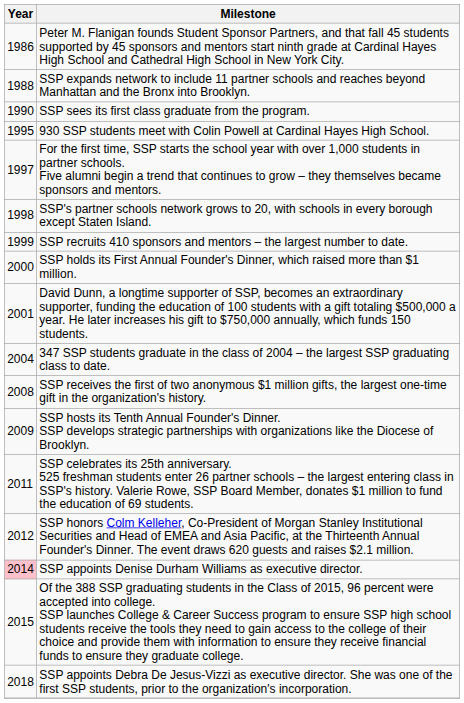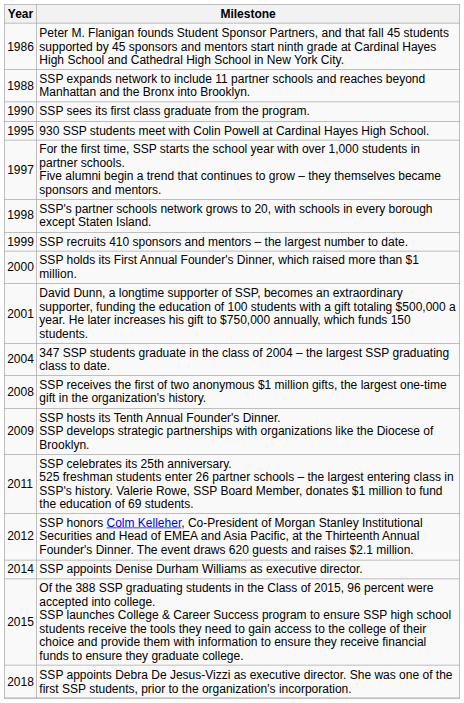SSP appoints Denise Durham Williams as executive director. | Year: pink background -> no background
